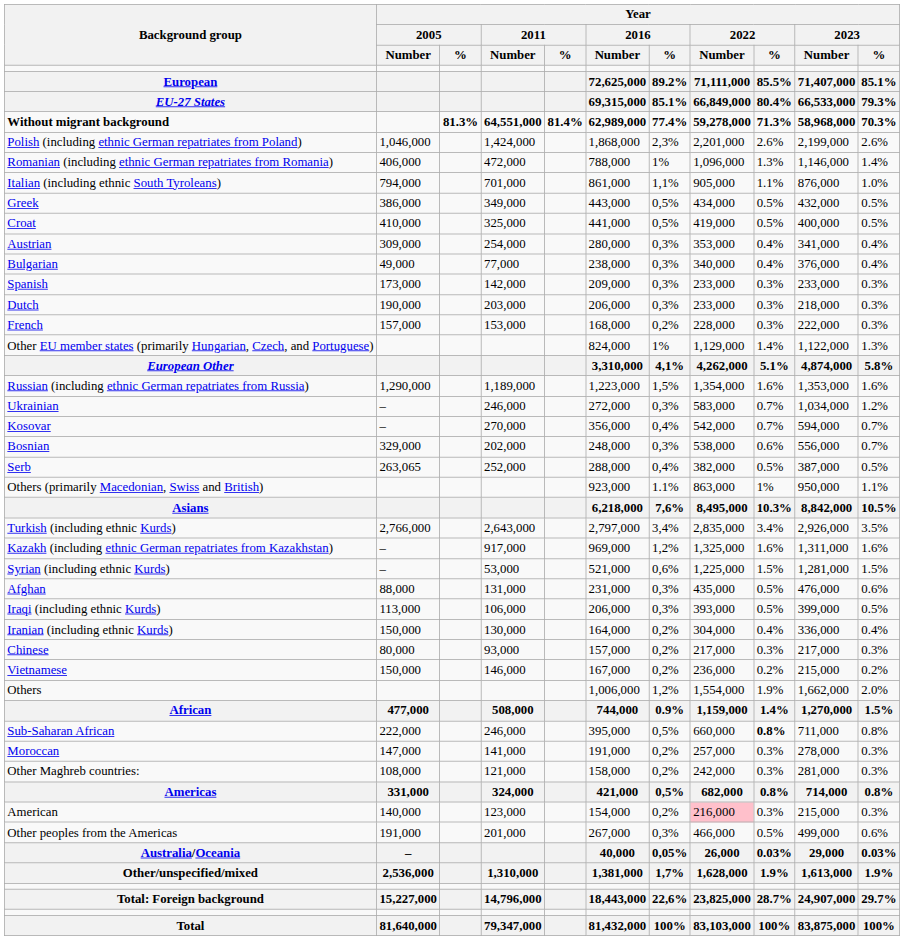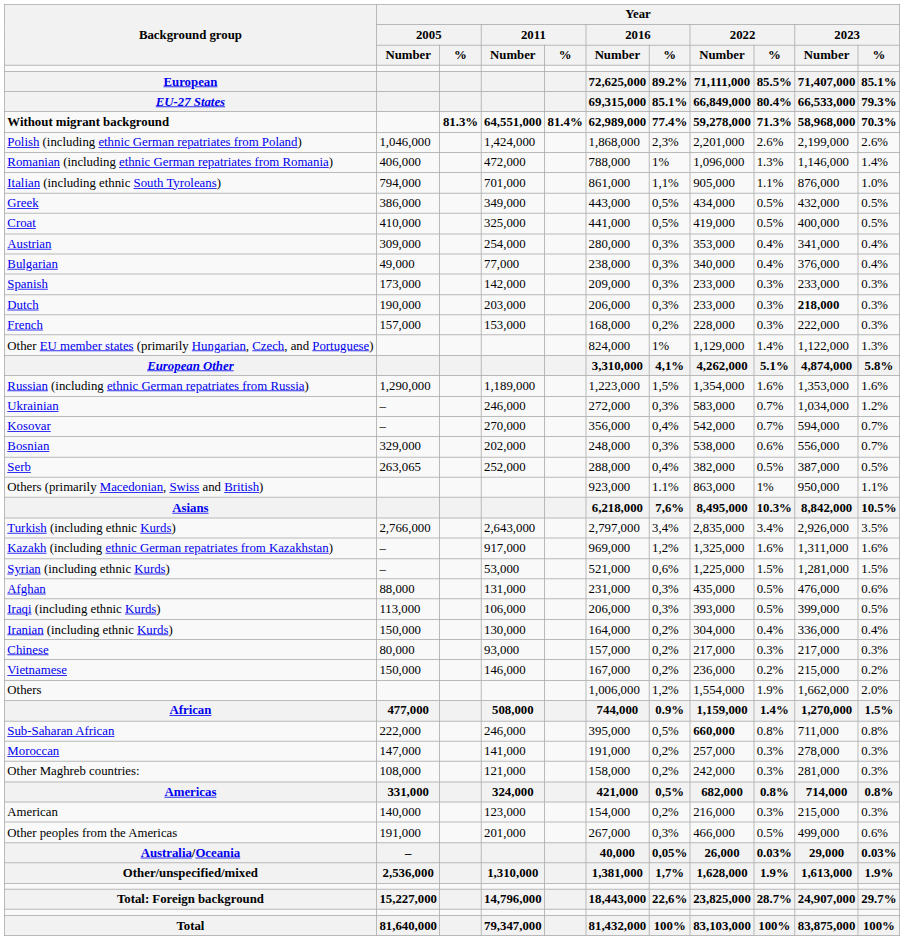Dutch | Year / 2023 / Number: normal -> bold
Sub-Saharan African | Year / 2022 / Number: normal -> bold
Sub-Saharan African | Year / 2022 / %: bold -> normal
American | Year / 2022 / Number: pink background -> no background
